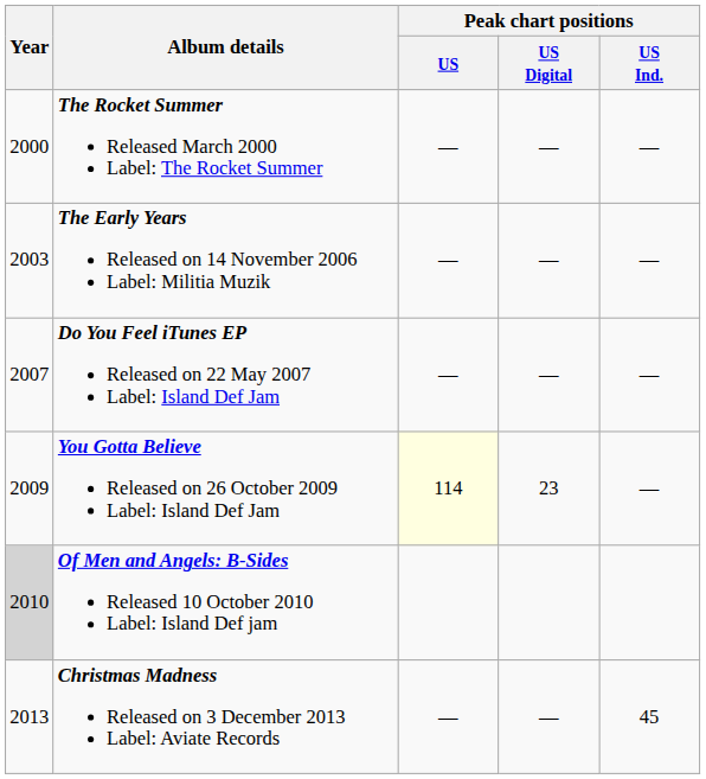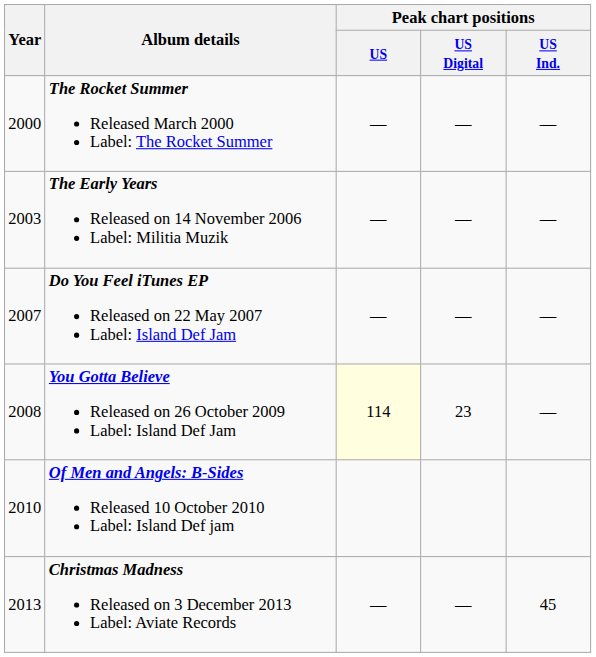row 6 | Year: 2009 -> 2008
row 7 | Year: lightgrey background -> no background
